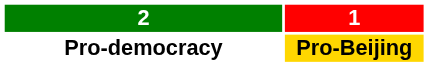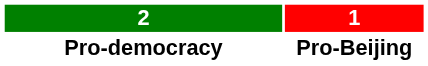Pro-democracy | 1: gold background -> no background
